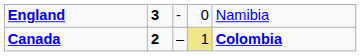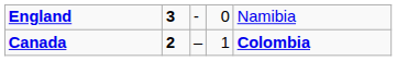Canada | column 4: khaki background -> no background
